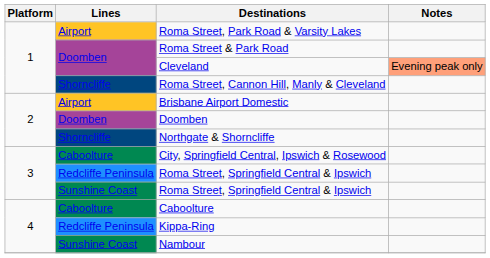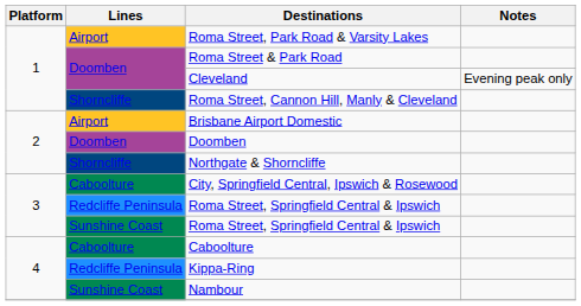Cleveland | Notes: lightsalmon background -> no background
